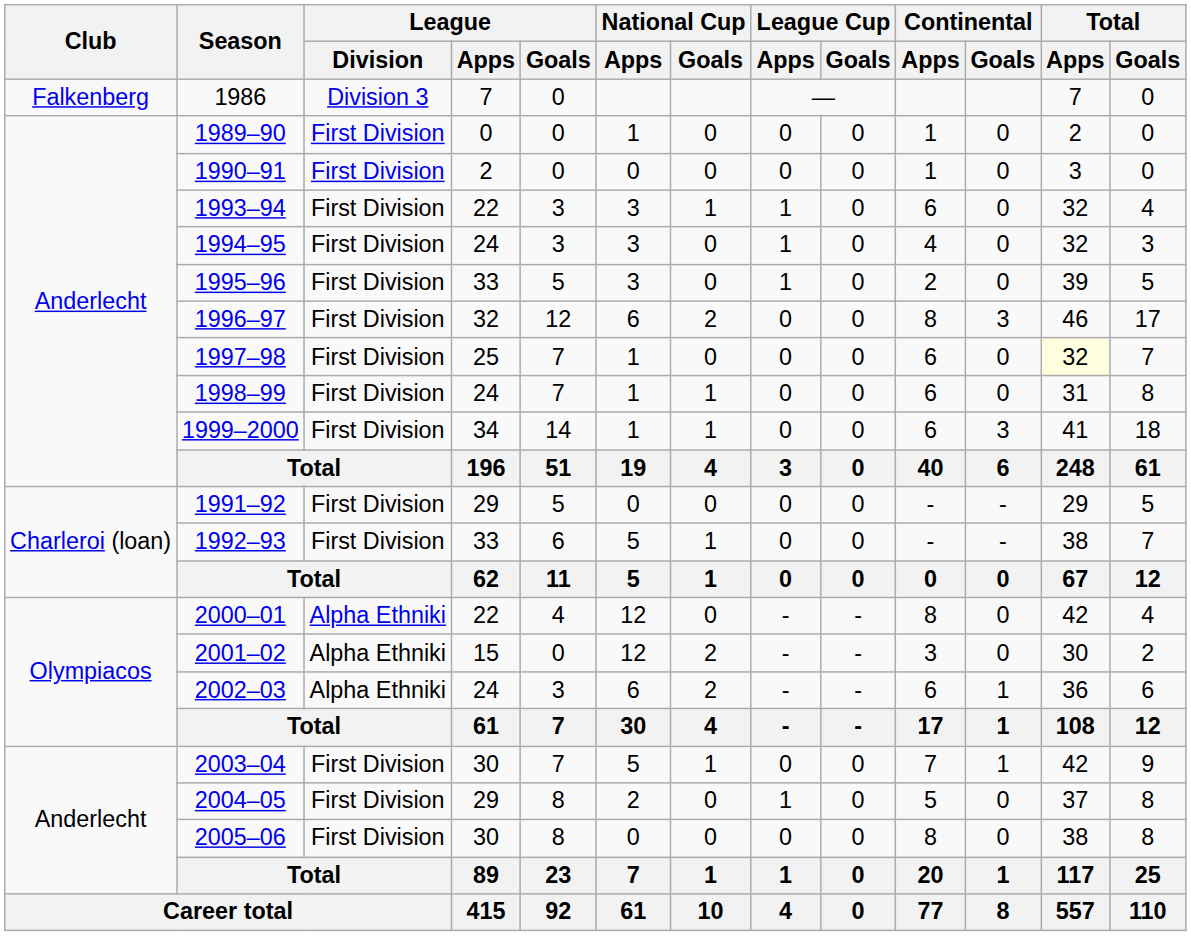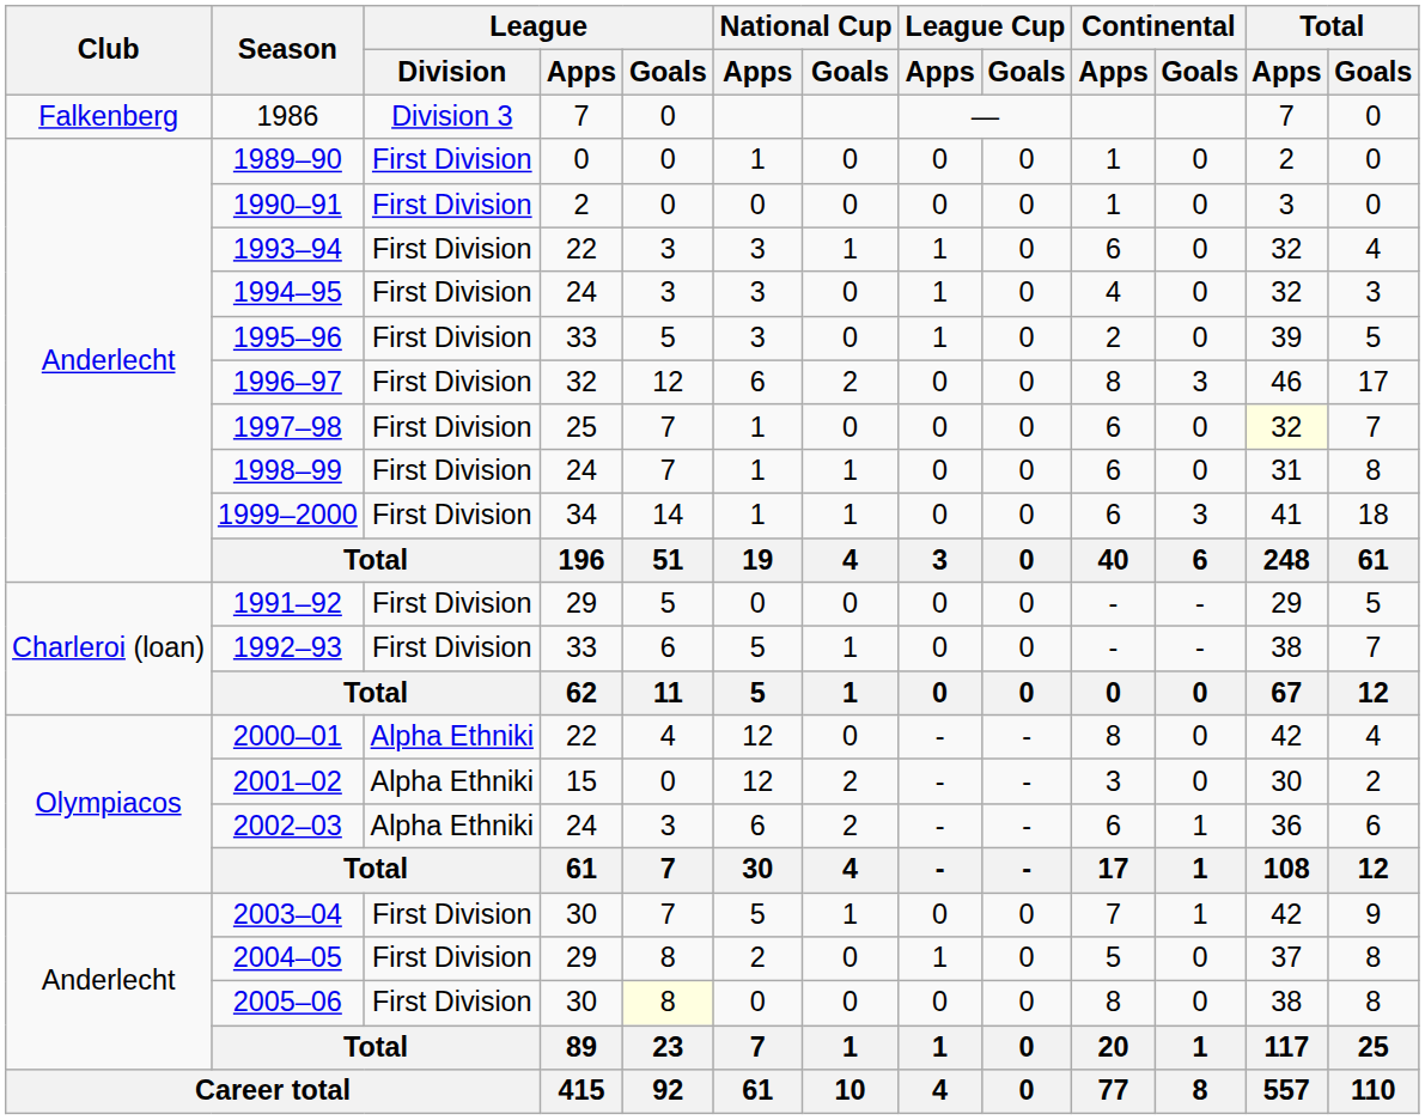2005–06 | League / Goals: no background -> lightyellow background
